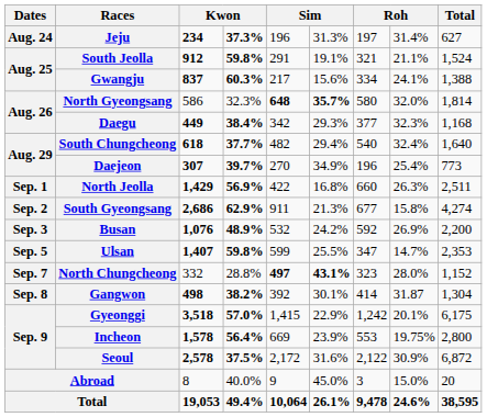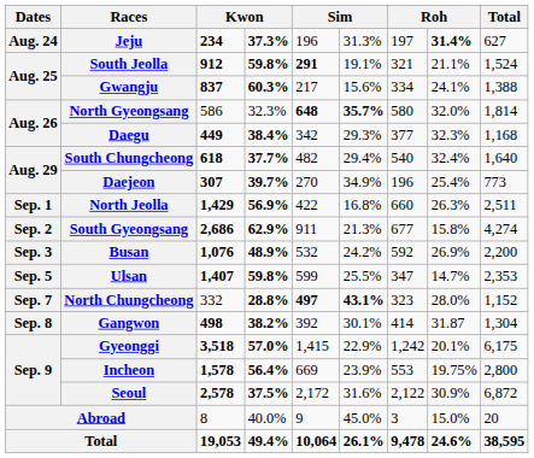Jeju | column 8: normal -> bold
South Jeolla | column 5: normal -> bold
North Chungcheong | column 4: normal -> bold
